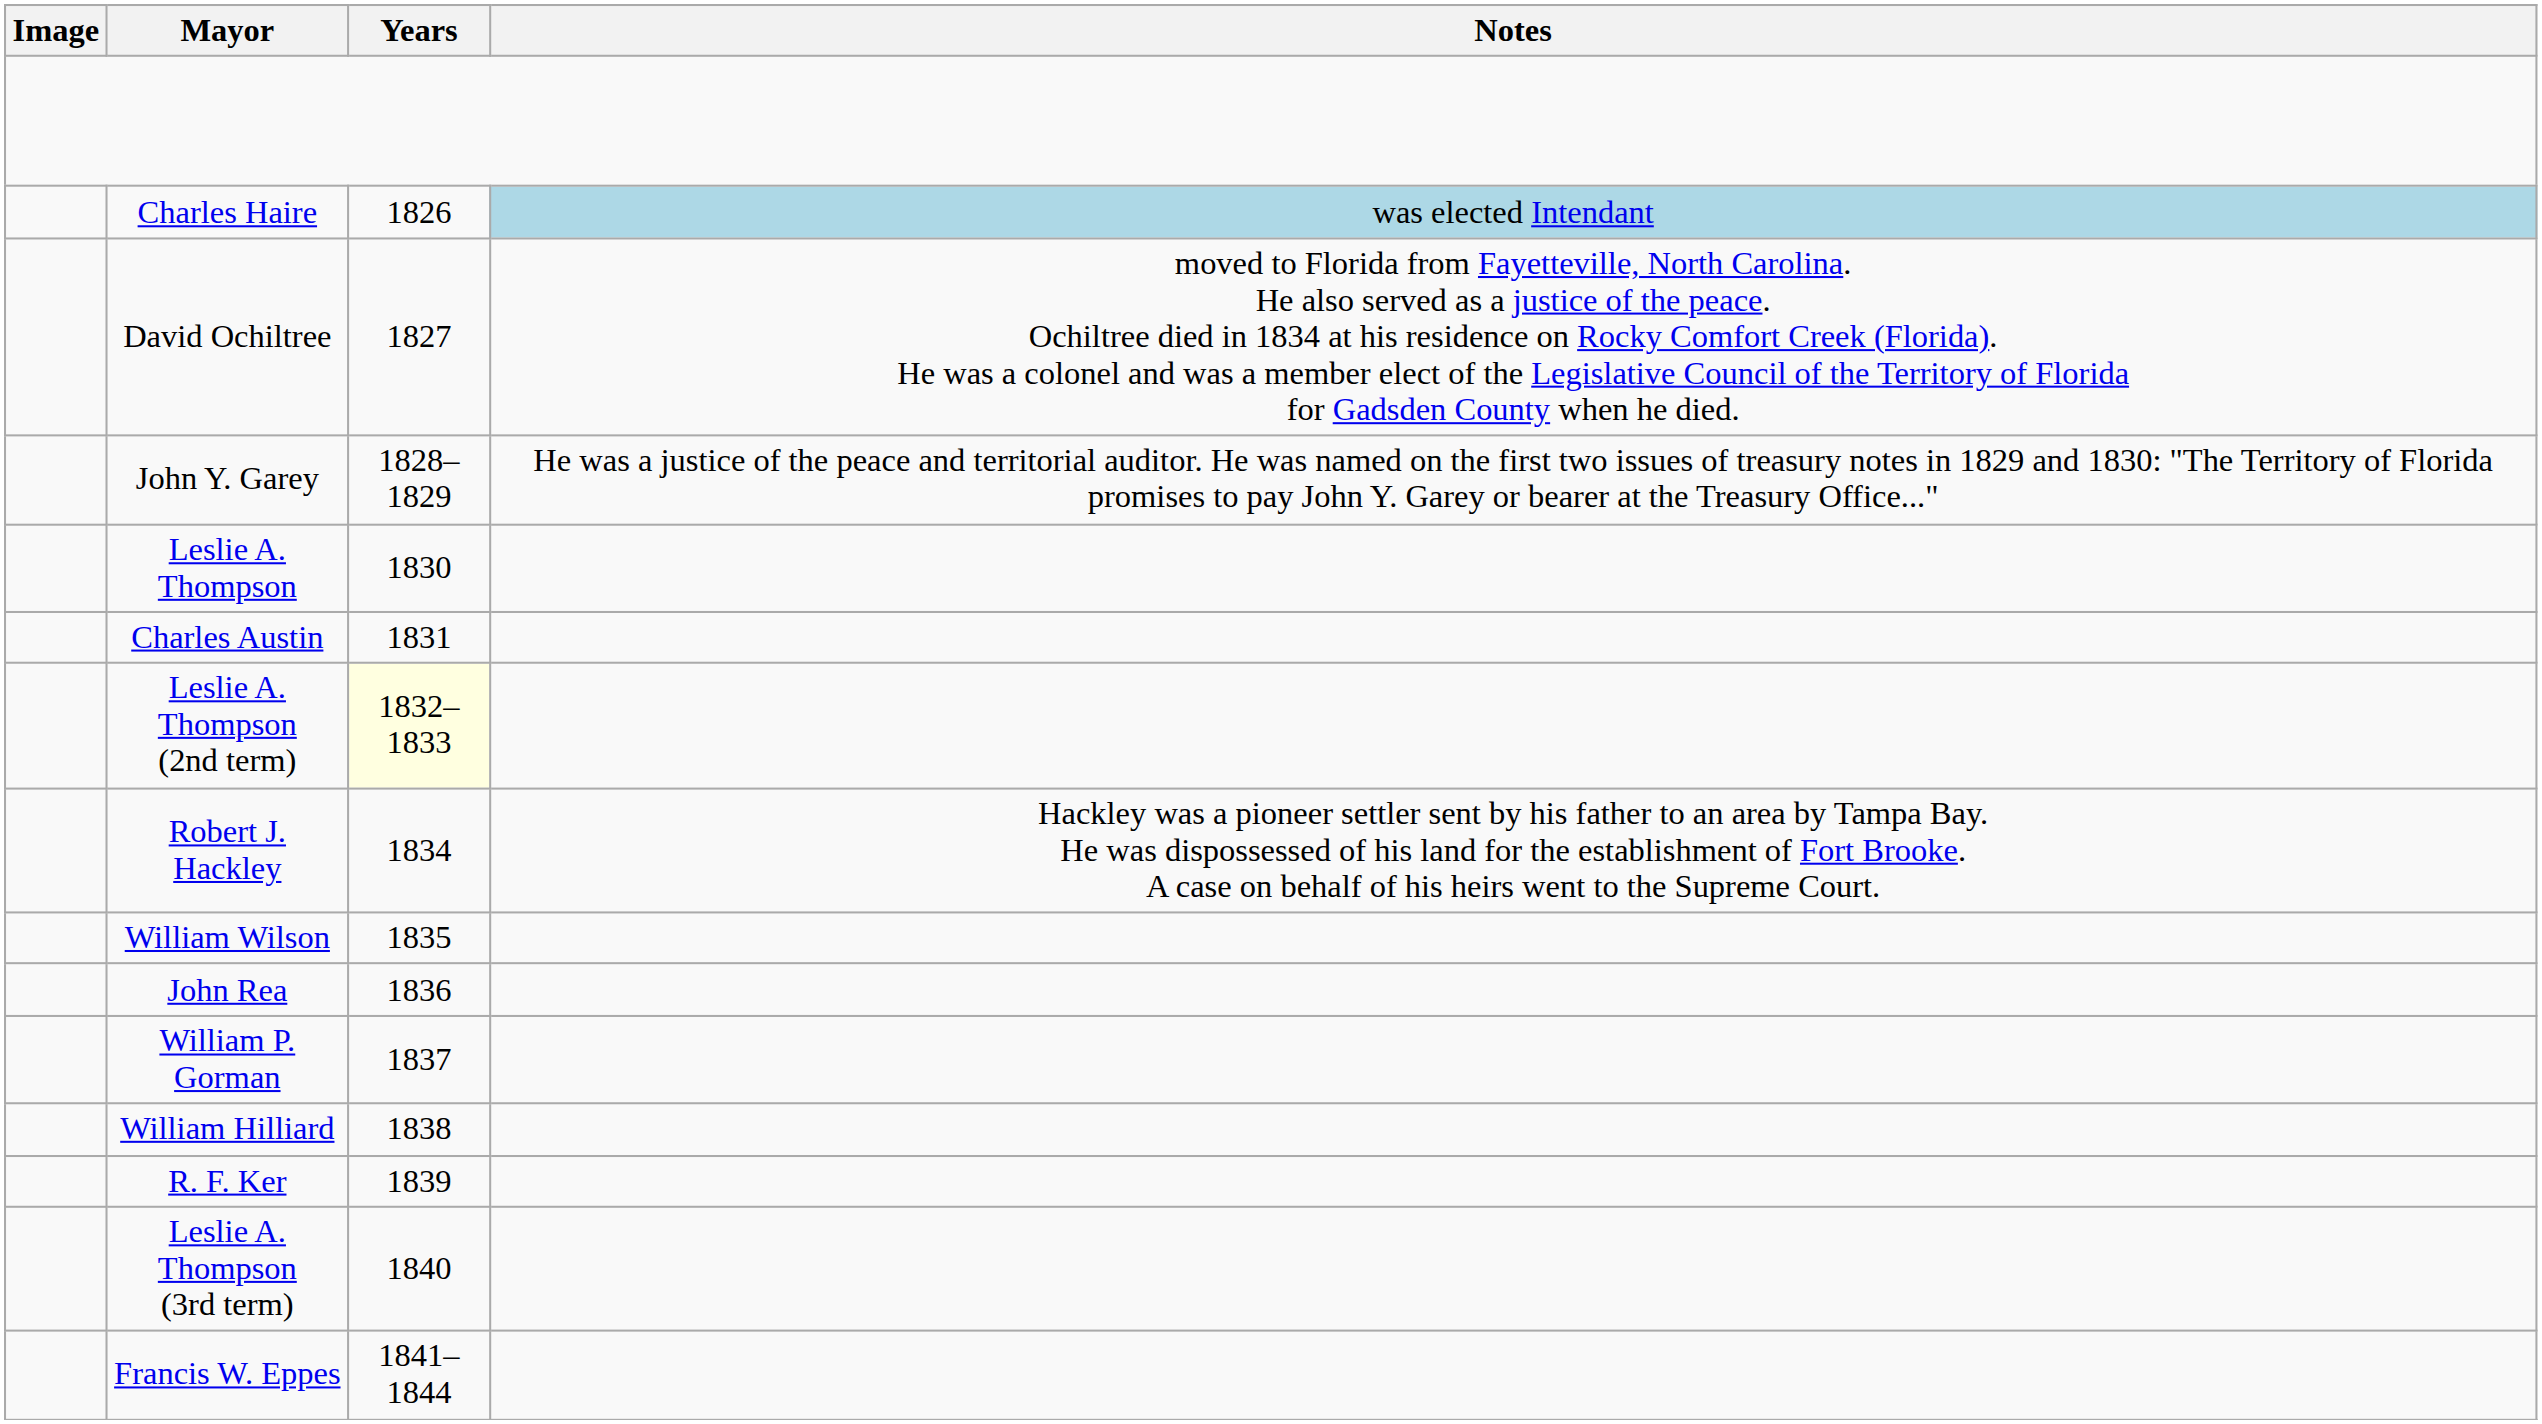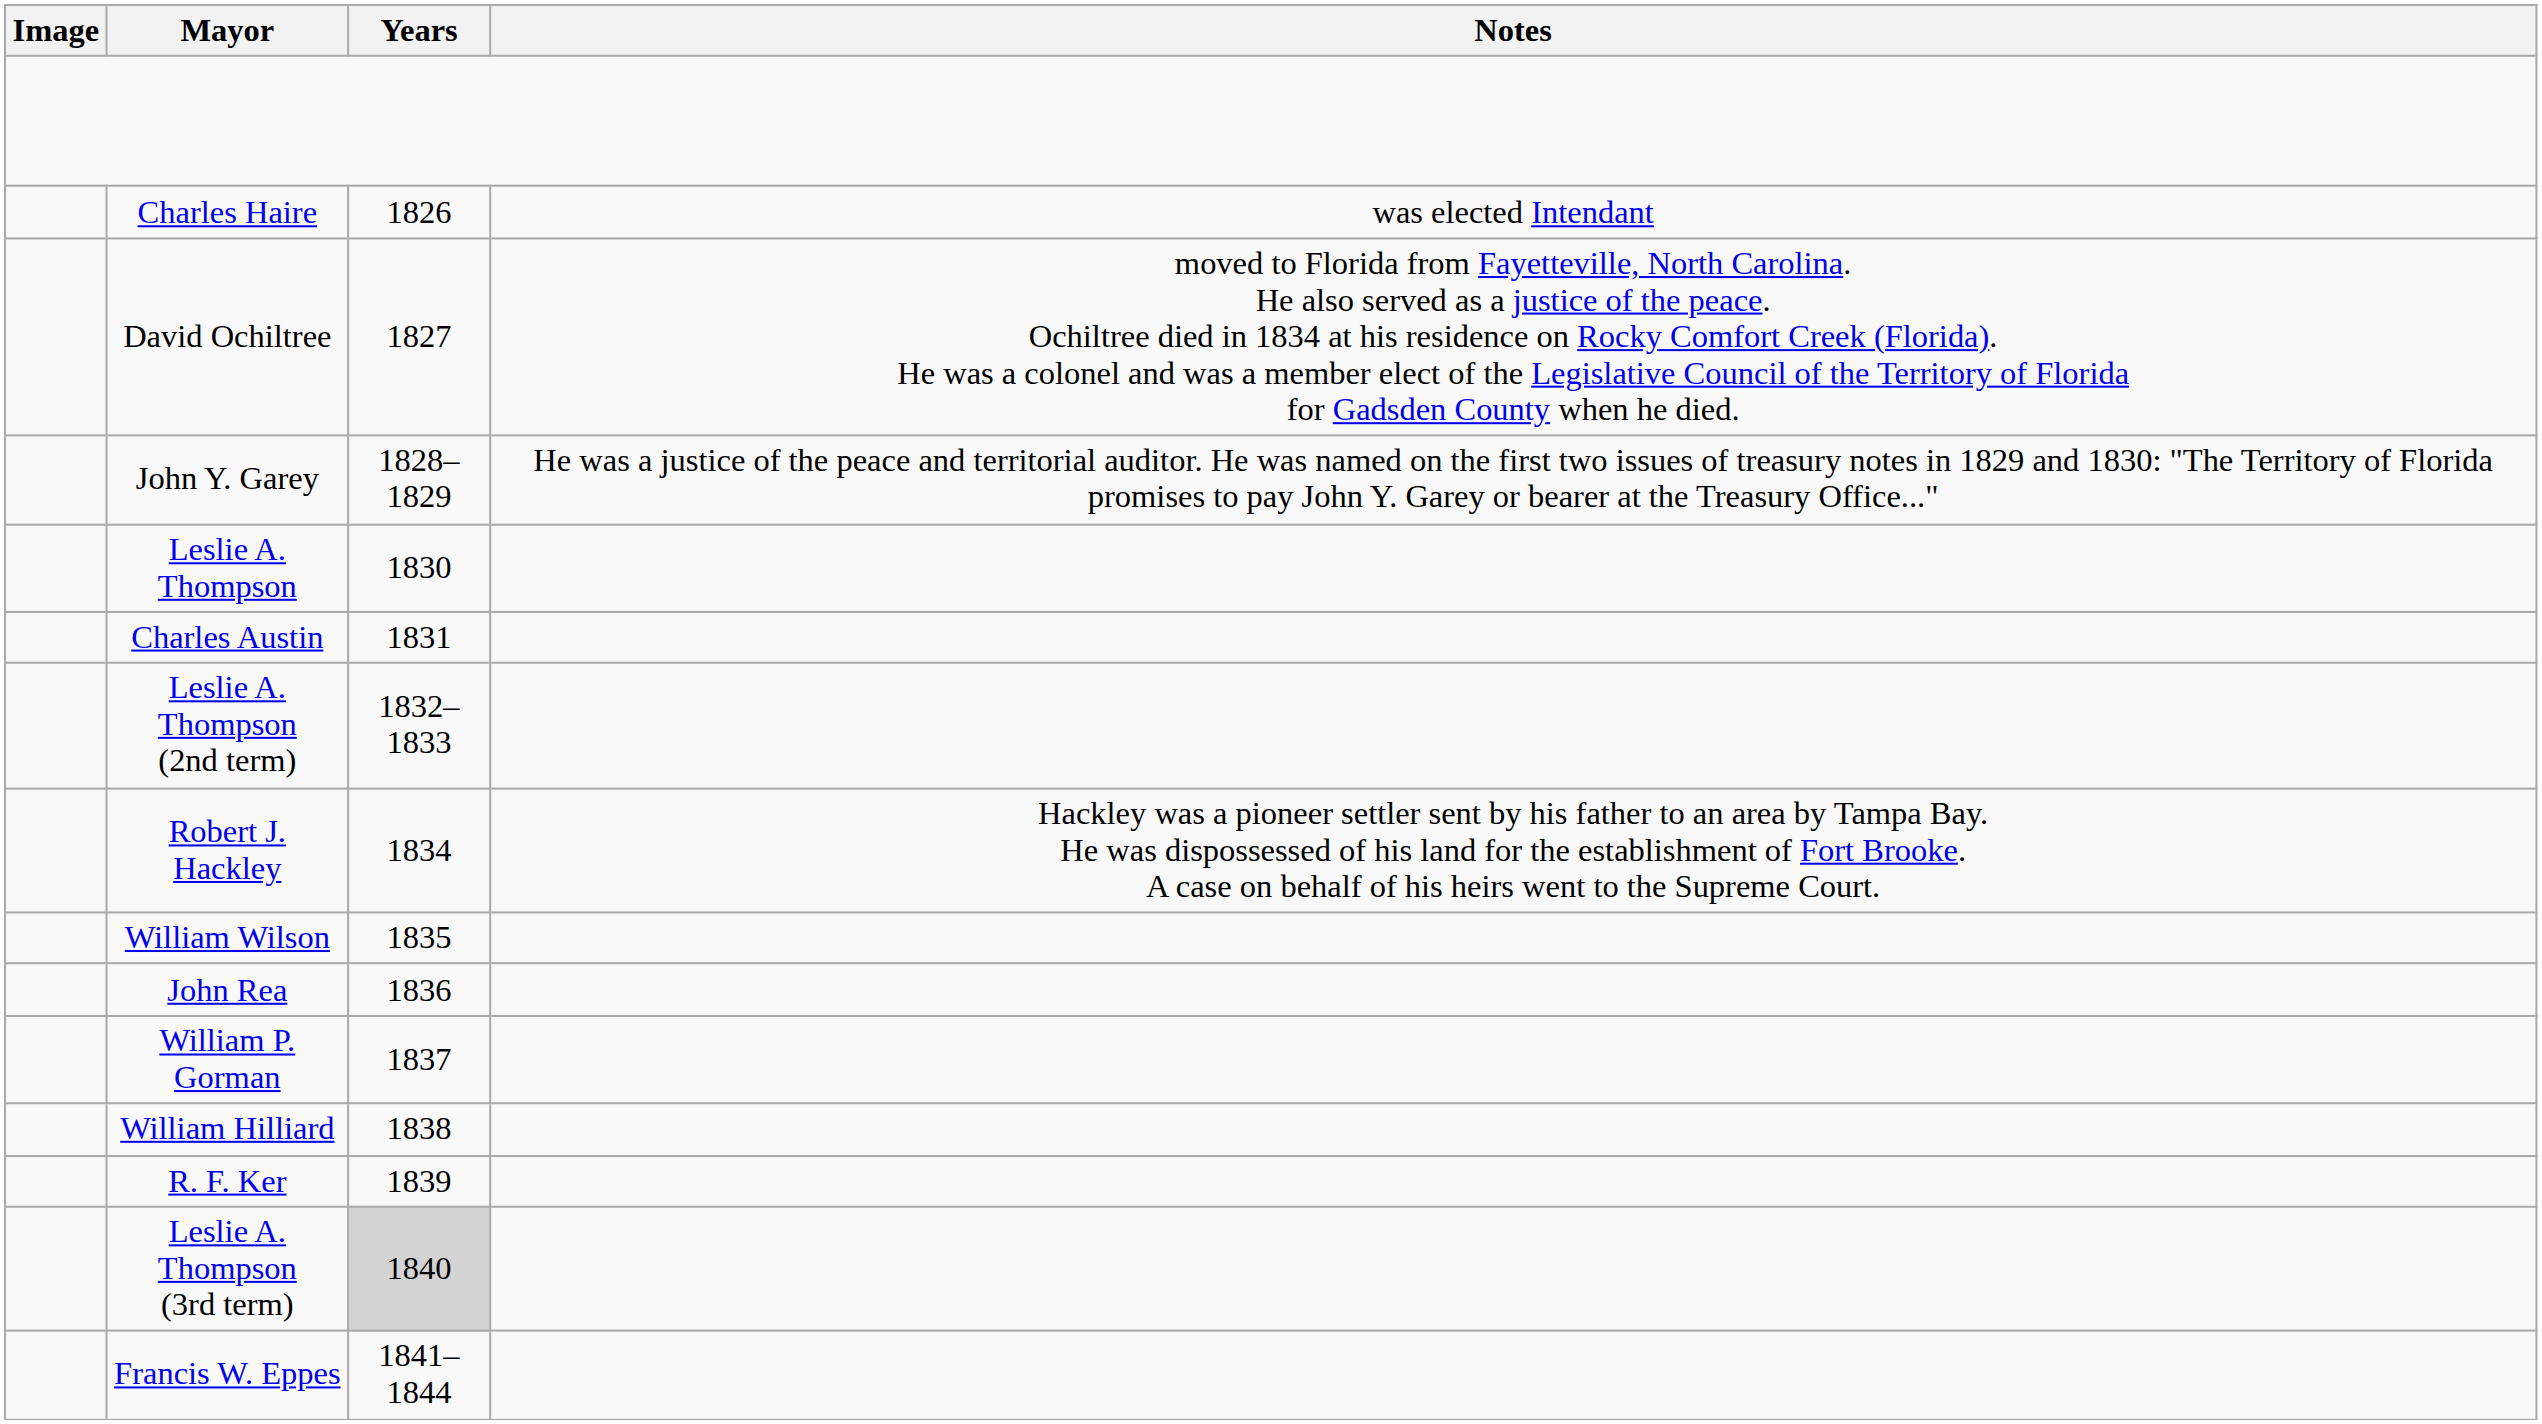Charles Haire | Notes: lightblue background -> no background
Leslie A. Thompson (2nd term) | Years: lightyellow background -> no background
Leslie A. Thompson (3rd term) | Years: no background -> lightgrey background
